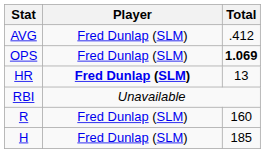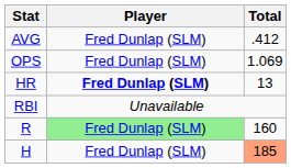OPS | Total: bold -> normal
R | Player: no background -> lightgreen background
H | Total: no background -> lightsalmon background
